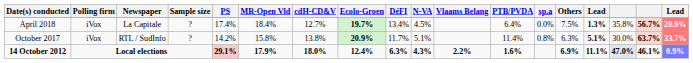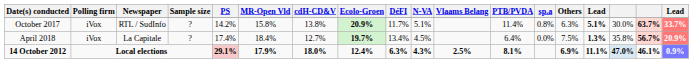rows swapped: April 2018 <-> October 2017
14 October 2012 | Vlaams Belang: 2.2% -> 2.5%
14 October 2012 | PTB/PVDA: 1.6% -> 8.1%
